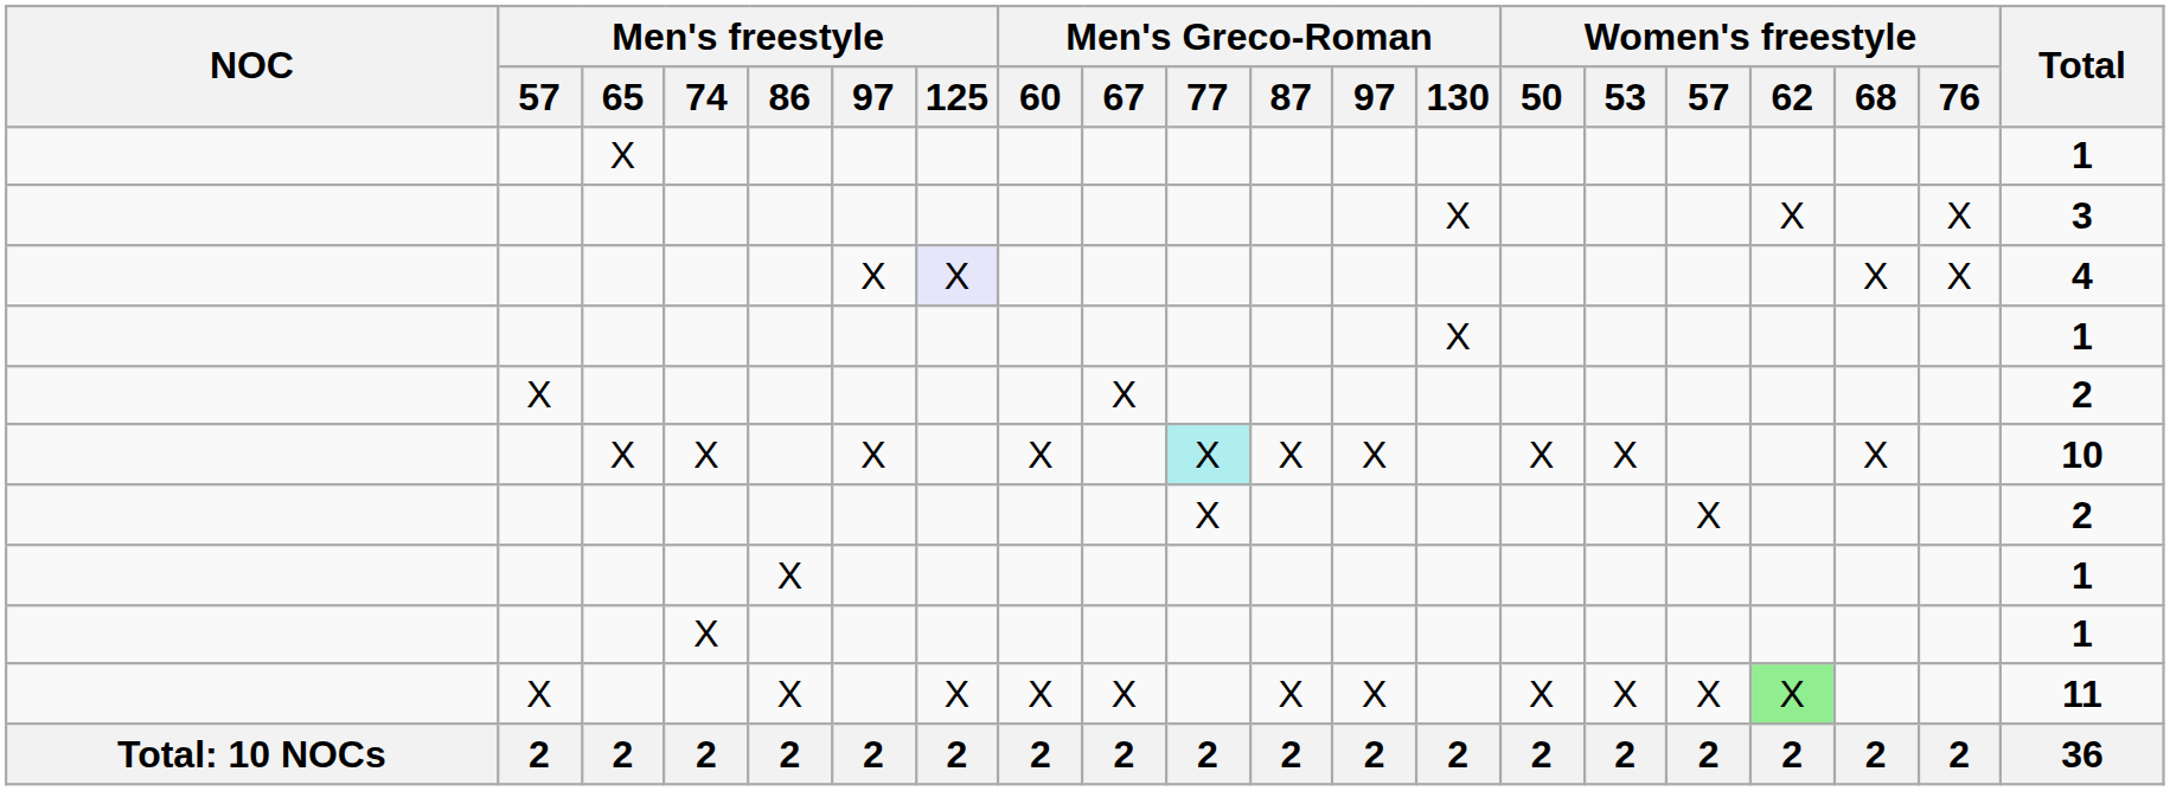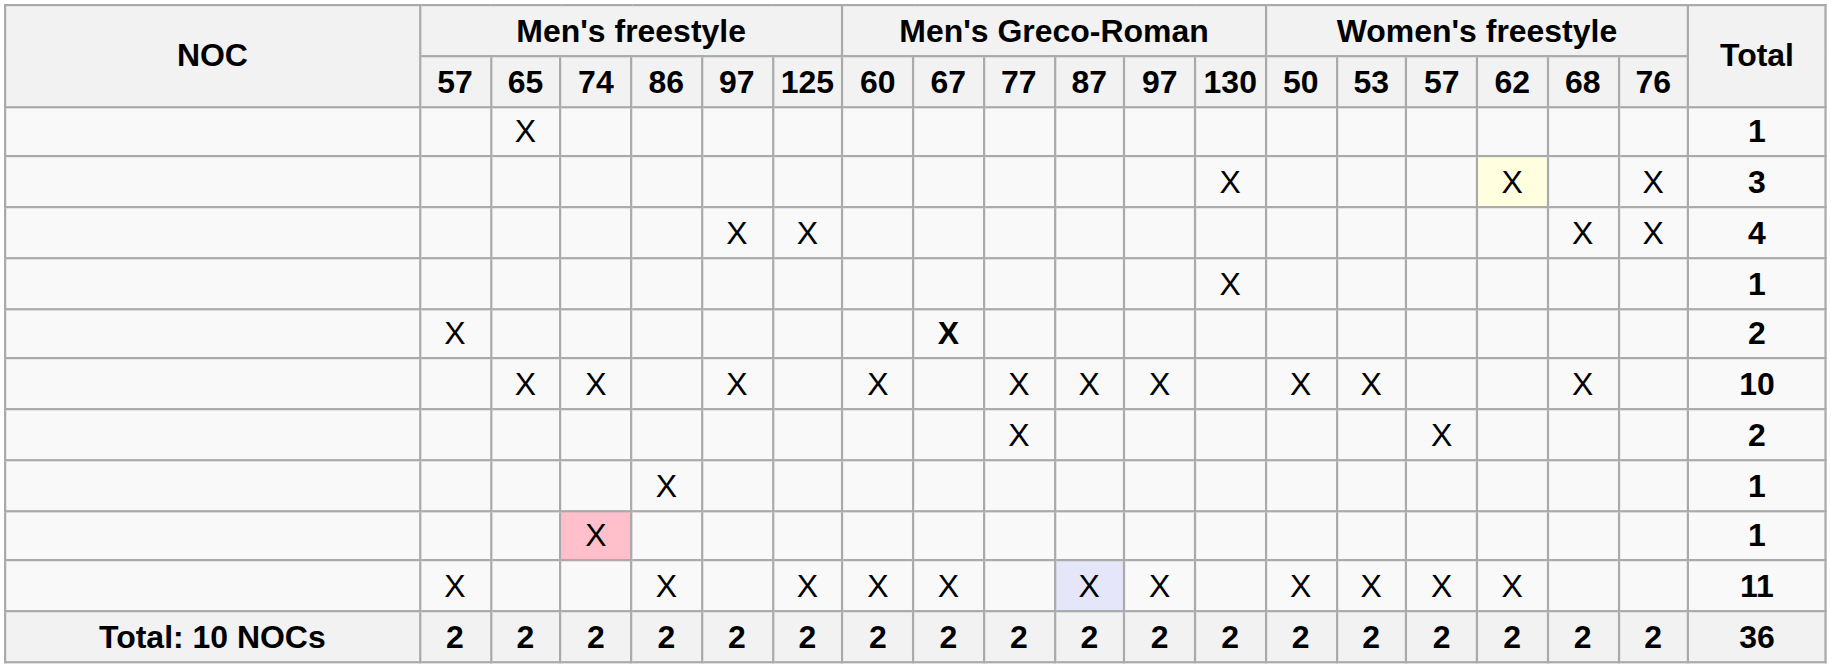row 4 | Women's freestyle / 62: no background -> lightyellow background
row 5 | Men's freestyle / 125: lavender background -> no background
row 7 | Men's Greco-Roman / 67: normal -> bold
row 8 | Men's Greco-Roman / 77: paleturquoise background -> no background
row 11 | Men's freestyle / 74: no background -> pink background
row 12 | Men's Greco-Roman / 87: no background -> lavender background
row 12 | Women's freestyle / 62: lightgreen background -> no background
